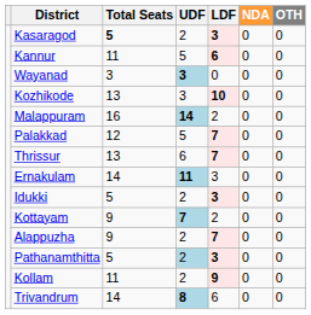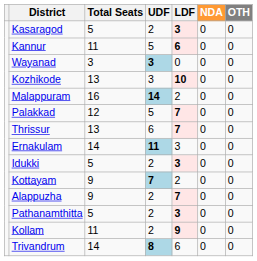Kasaragod | Total Seats: bold -> normal
Pathanamthitta | UDF: lightblue background -> no background
